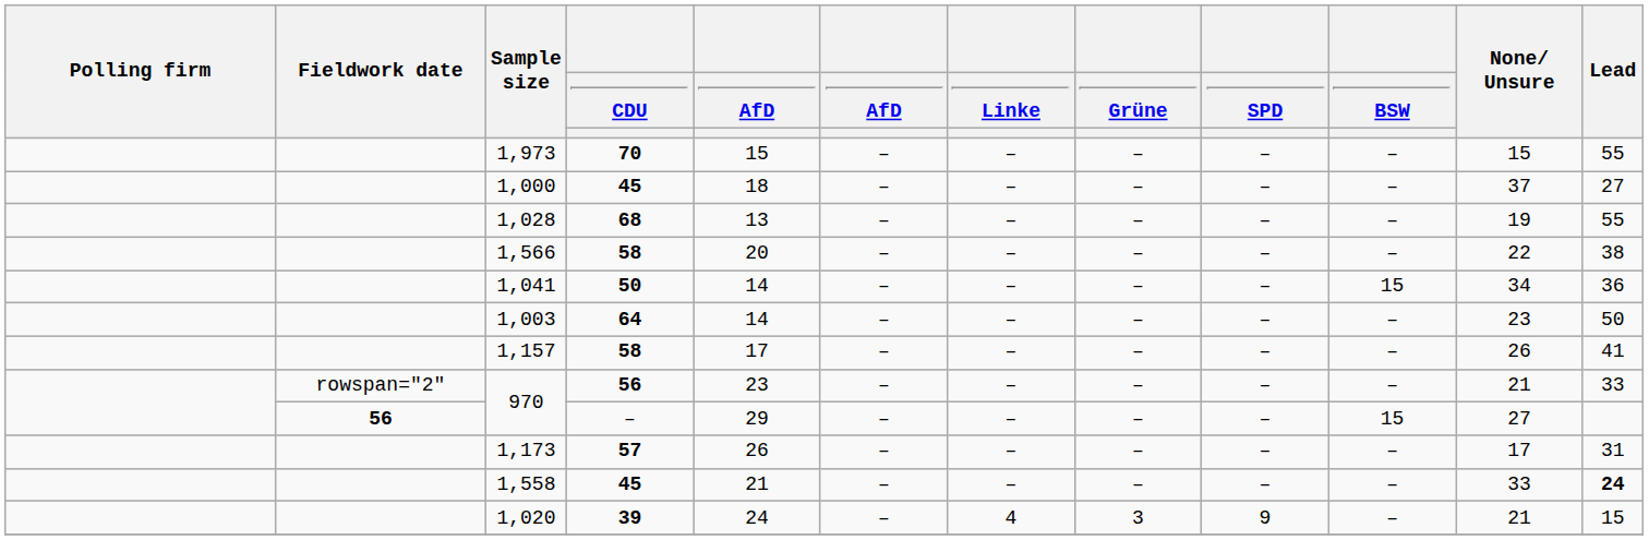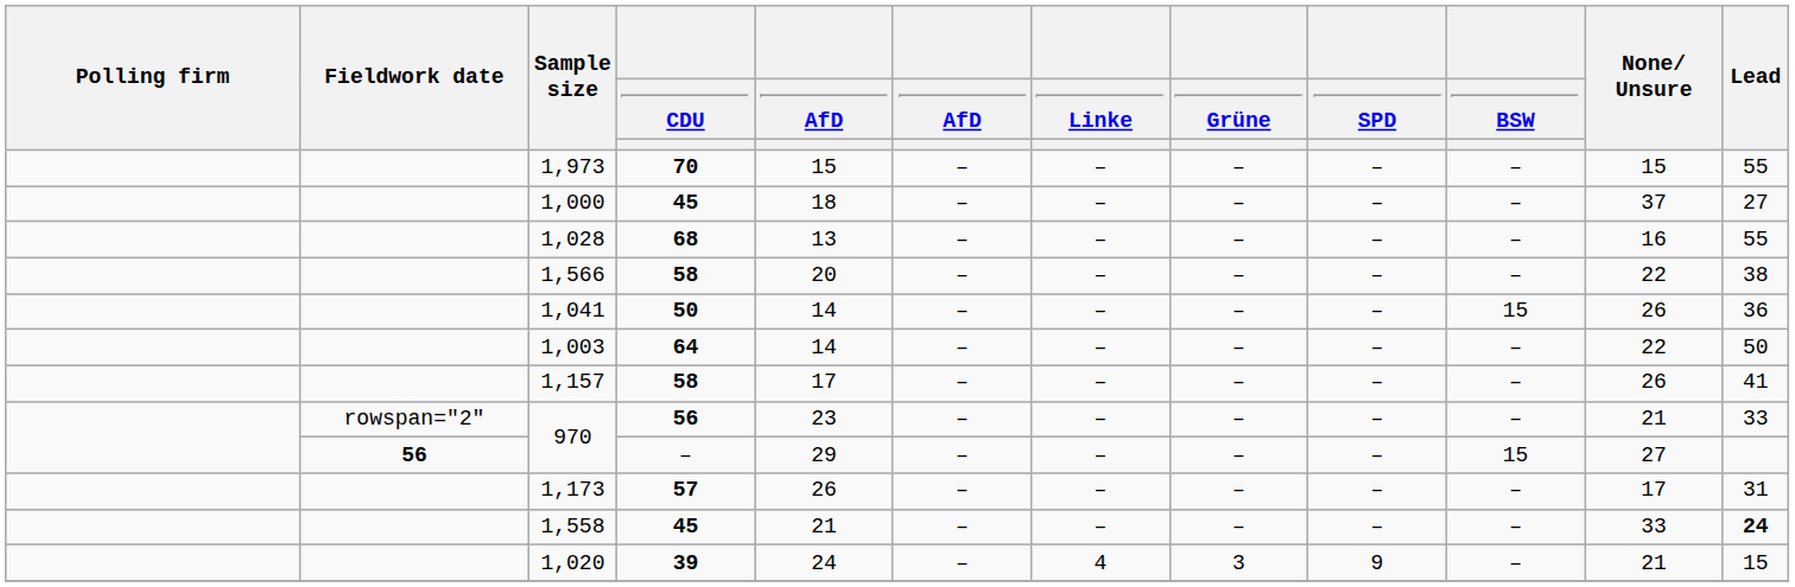1,028 | None/ Unsure: 19 -> 16
1,041 | None/ Unsure: 34 -> 26
1,003 | None/ Unsure: 23 -> 22
